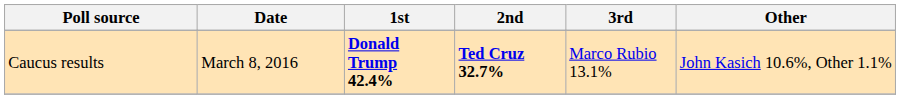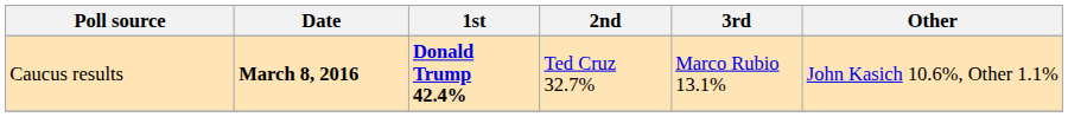Caucus results | Date: normal -> bold
Caucus results | 2nd: bold -> normal
